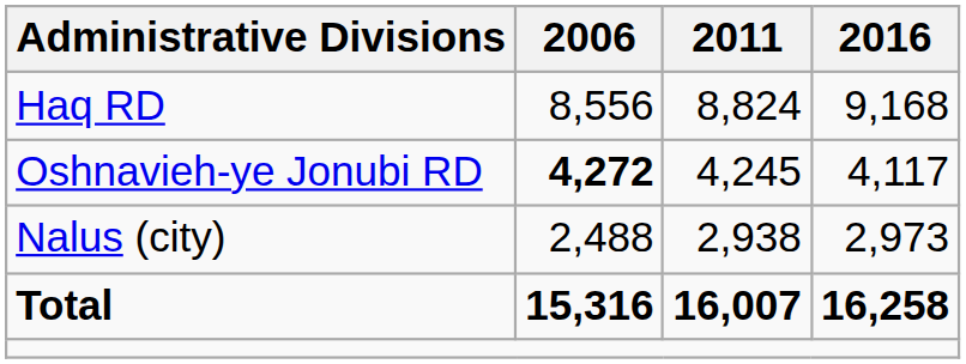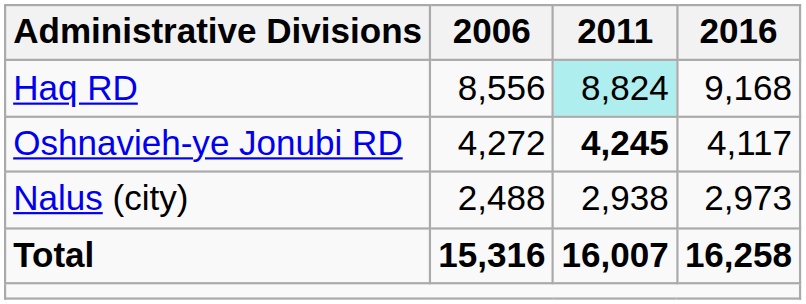Haq RD | 2011: no background -> paleturquoise background
Oshnavieh-ye Jonubi RD | 2006: bold -> normal
Oshnavieh-ye Jonubi RD | 2011: normal -> bold
